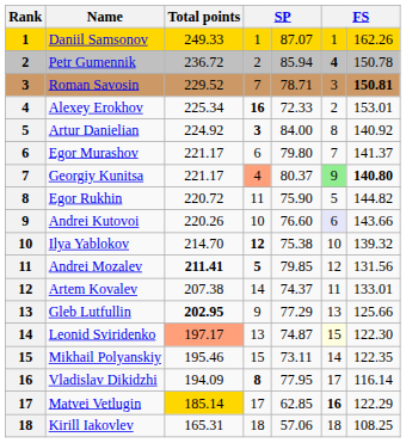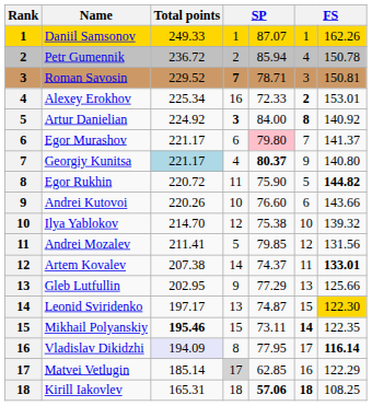Petr Gumennik | column 6: bold -> normal
Roman Savosin | column 4: normal -> bold
Roman Savosin | column 7: bold -> normal
Alexey Erokhov | column 4: bold -> normal
Alexey Erokhov | column 6: normal -> bold
Artur Danielian | column 6: normal -> bold
Egor Murashov | column 5: no background -> pink background
Georgiy Kunitsa | Total points: no background -> lightblue background
Georgiy Kunitsa | column 4: lightsalmon background -> no background
Georgiy Kunitsa | column 5: normal -> bold
Georgiy Kunitsa | column 6: lightgreen background -> no background
Georgiy Kunitsa | column 7: bold -> normal
Egor Rukhin | column 7: normal -> bold
Andrei Kutovoi | column 6: lavender background -> no background
Ilya Yablokov | column 4: bold -> normal
Andrei Mozalev | Total points: bold -> normal
Andrei Mozalev | column 4: bold -> normal
Artem Kovalev | column 7: normal -> bold
Gleb Lutfullin | Total points: bold -> normal
Leonid Sviridenko | Total points: lightsalmon background -> no background
Leonid Sviridenko | column 6: lightyellow background -> no background
Leonid Sviridenko | column 7: no background -> gold background
Mikhail Polyanskiy | Total points: normal -> bold
Mikhail Polyanskiy | column 6: normal -> bold
Vladislav Dikidzhi | Total points: no background -> lavender background
Vladislav Dikidzhi | column 4: bold -> normal
Vladislav Dikidzhi | column 7: normal -> bold
Matvei Vetlugin | Total points: gold background -> no background
Matvei Vetlugin | column 4: no background -> lightgrey background
Matvei Vetlugin | column 6: bold -> normal
Kirill Iakovlev | column 5: normal -> bold
Kirill Iakovlev | column 6: normal -> bold
